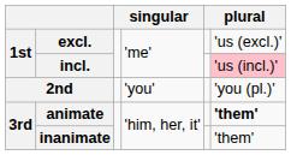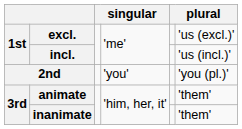incl. | column 6: pink background -> no background
animate | column 6: bold -> normal
